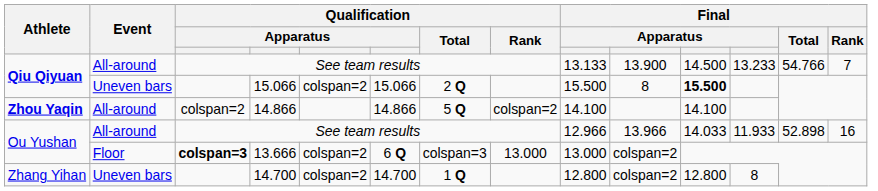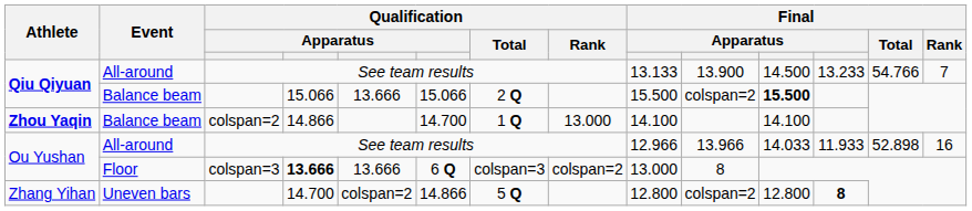row 5 | Event: Uneven bars -> Balance beam
row 5 | column 5: colspan=2 -> 13.666
row 5 | column 10: 8 -> colspan=2
row 6 | Event: All-around -> Balance beam
row 6 | column 6: 14.866 -> 14.700
row 6 | Qualification / Total: 5 Q -> 1 Q
row 6 | Qualification / Rank: colspan=2 -> 13.000
row 8 | column 3: bold -> normal
row 8 | column 4: normal -> bold
row 8 | column 5: colspan=2 -> 13.666
row 8 | Qualification / Rank: 13.000 -> colspan=2
row 8 | column 10: colspan=2 -> 8
row 9 | column 6: 14.700 -> 14.866
row 9 | Qualification / Total: 1 Q -> 5 Q
row 9 | column 12: normal -> bold
